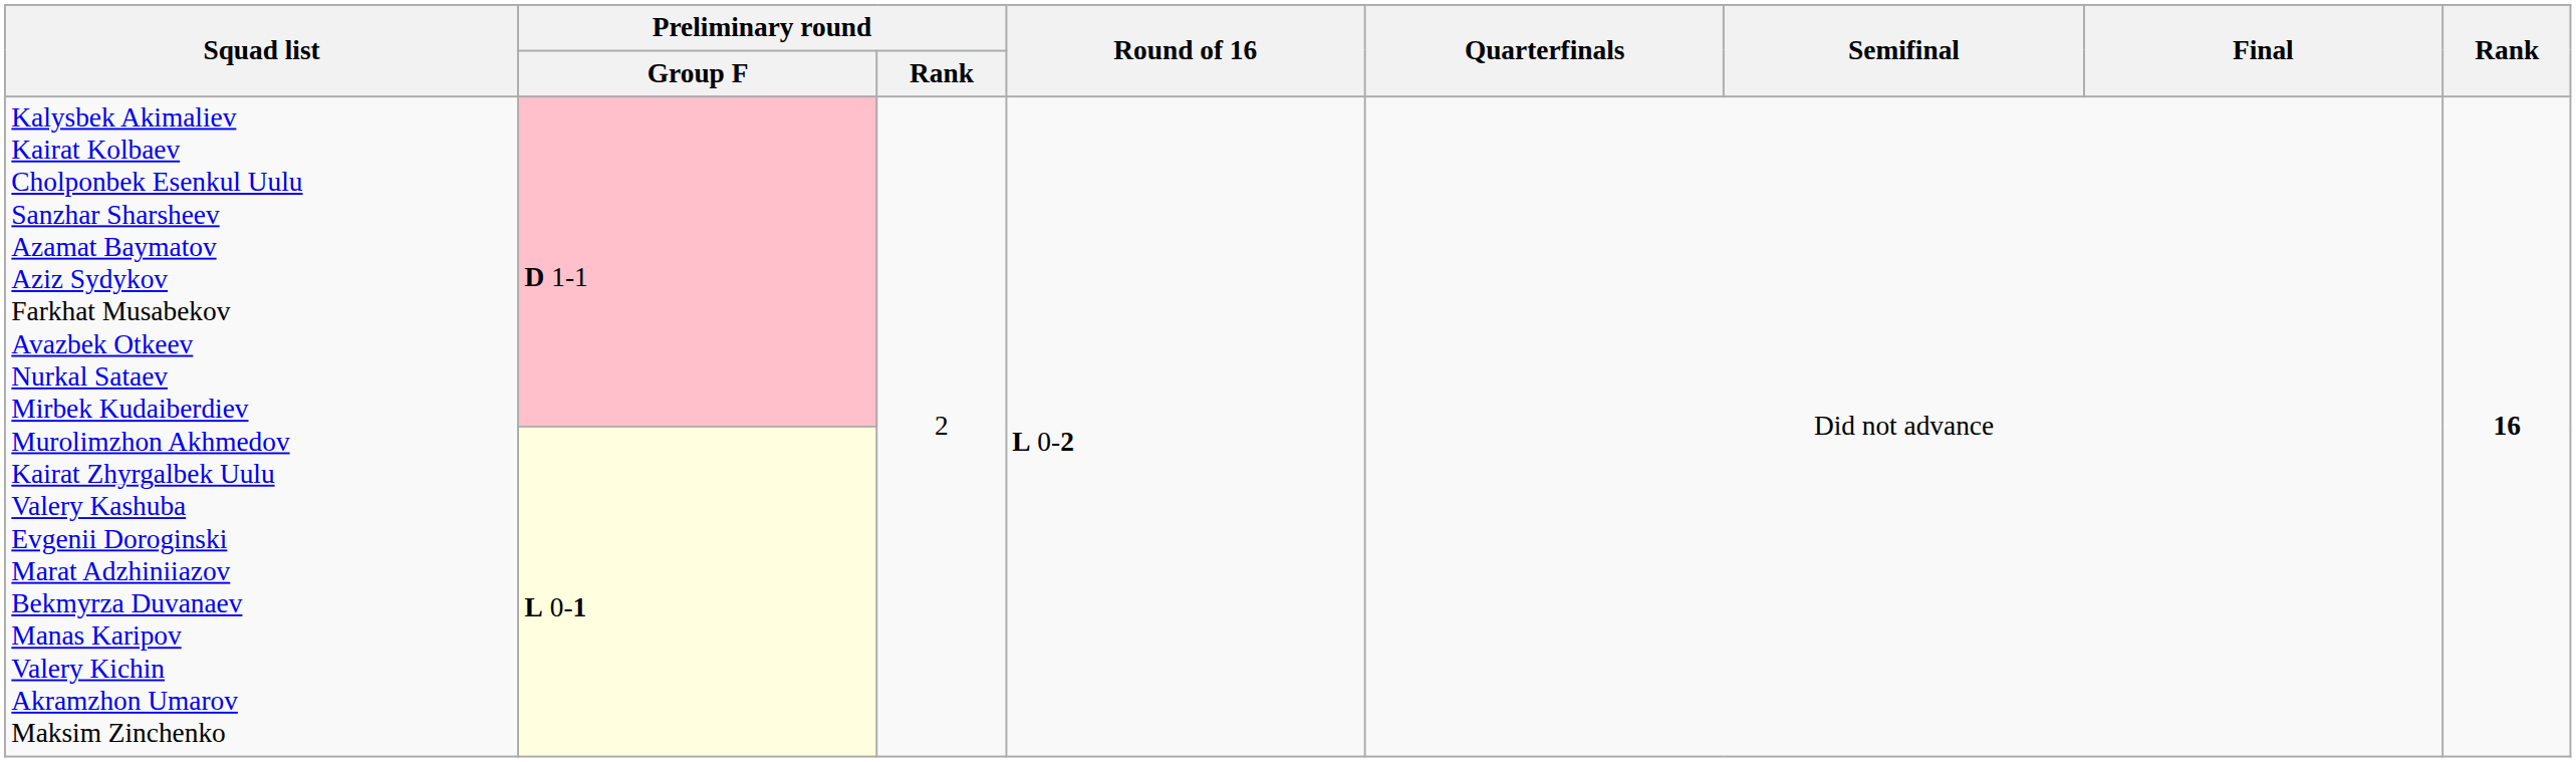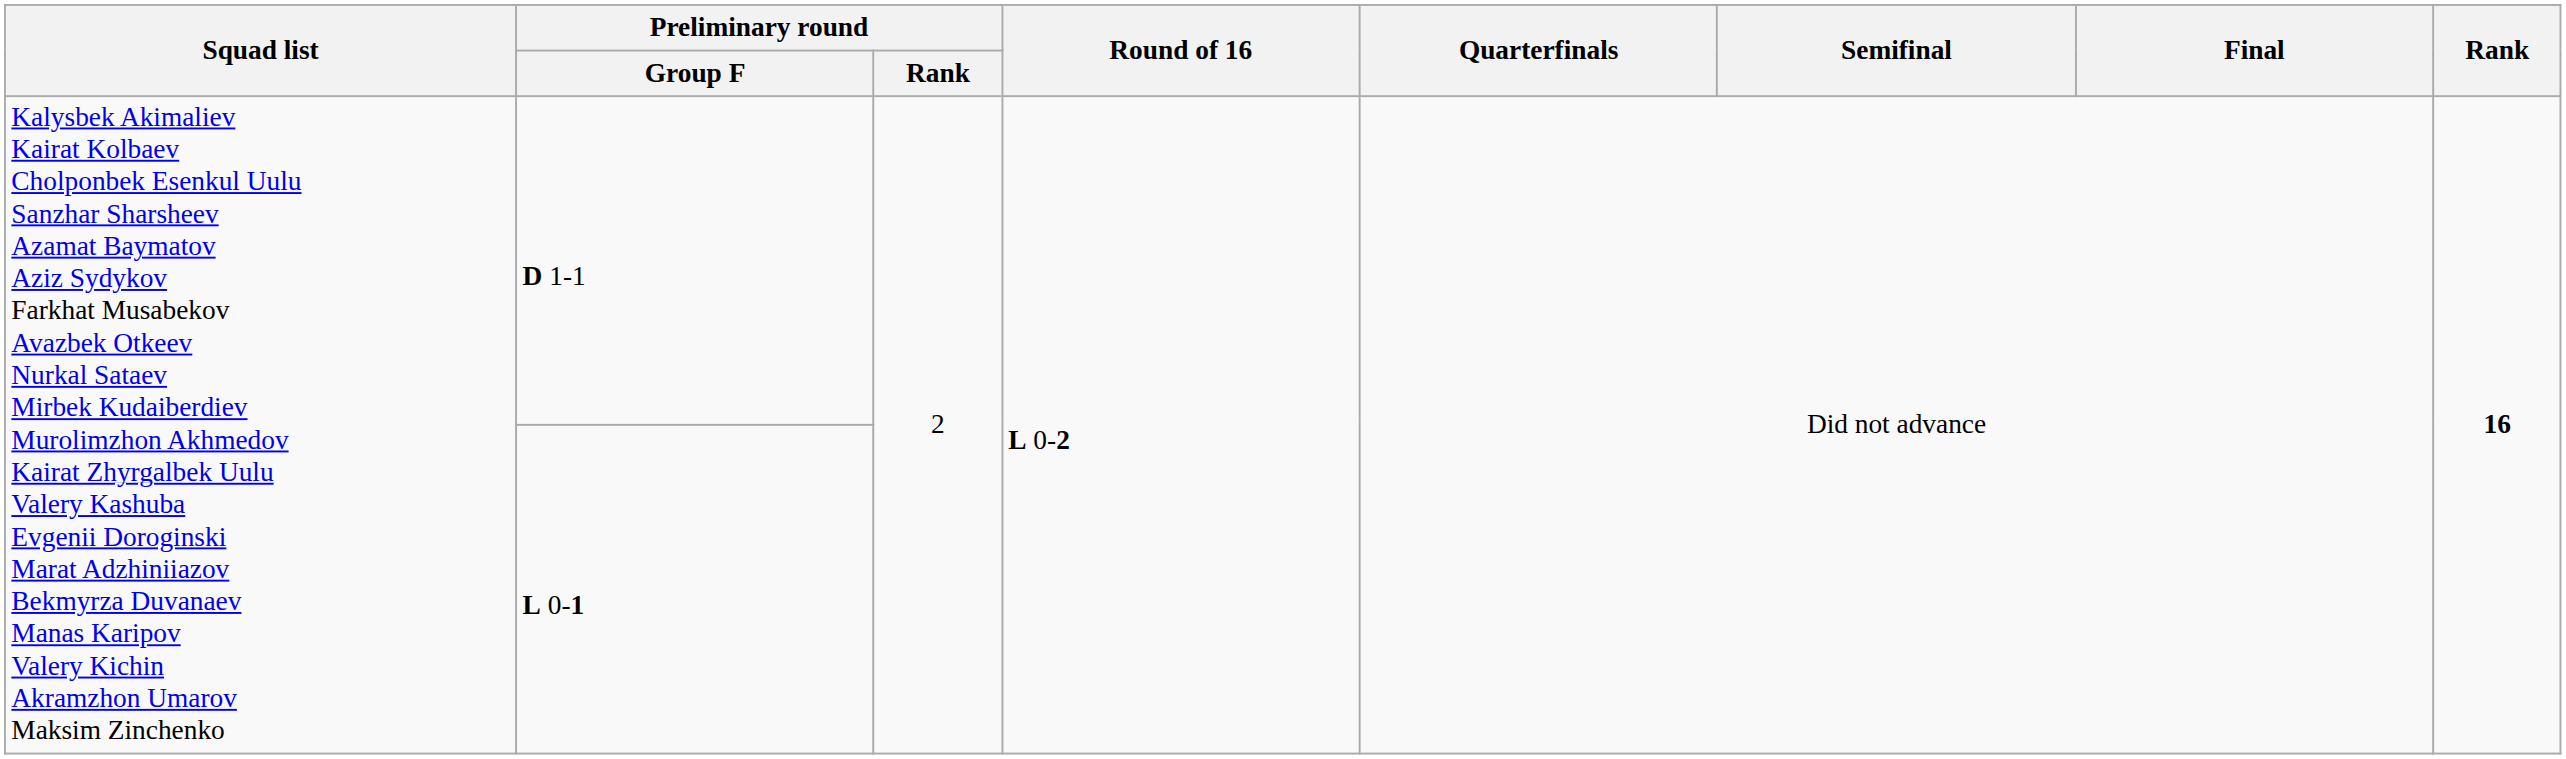D 1-1 | Preliminary round / Group F: pink background -> no background
L 0-1 | Preliminary round / Group F: lightyellow background -> no background
